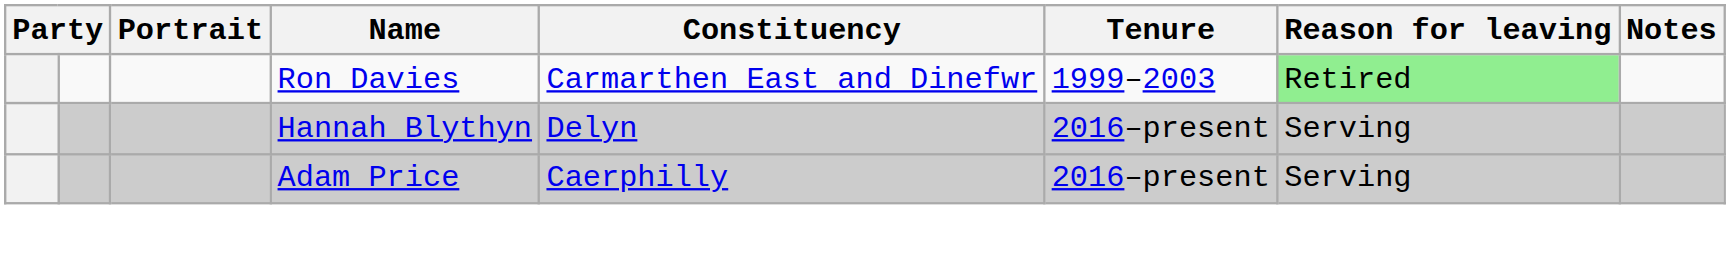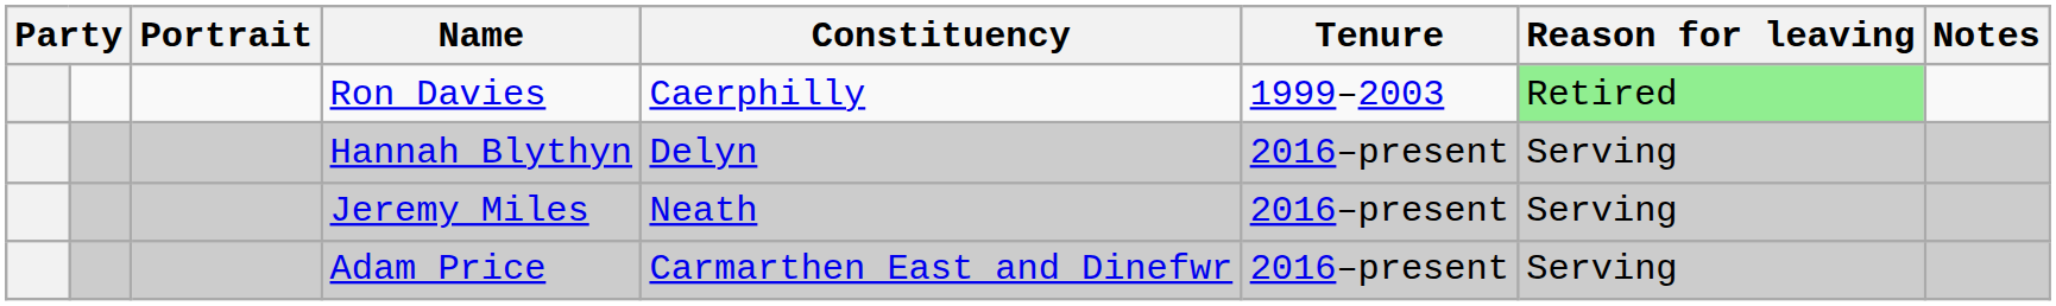Ron Davies | Constituency: Carmarthen East and Dinefwr -> Caerphilly
+ row: Jeremy Miles | Neath | 2016–present | Serving
Adam Price | Constituency: Caerphilly -> Carmarthen East and Dinefwr
